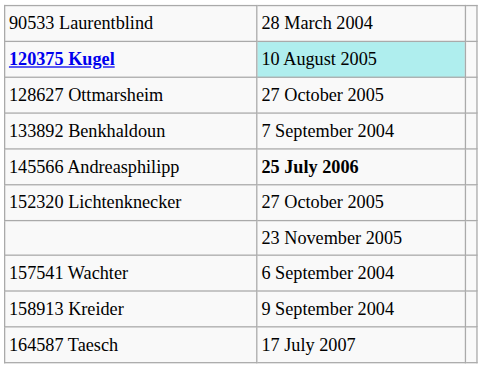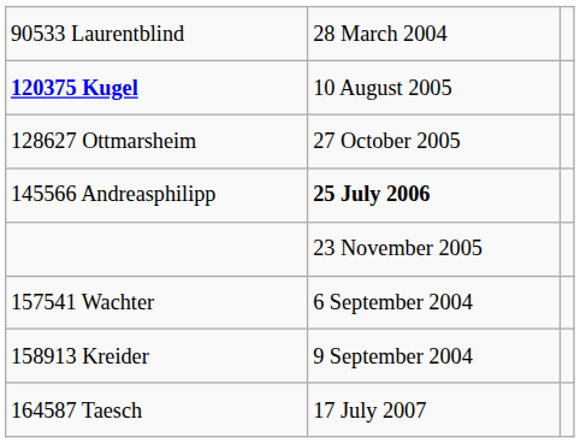120375 Kugel | column 2: paleturquoise background -> no background
- row: 133892 Benkhaldoun | 7 September 2004
- row: 152320 Lichtenknecker | 27 October 2005
